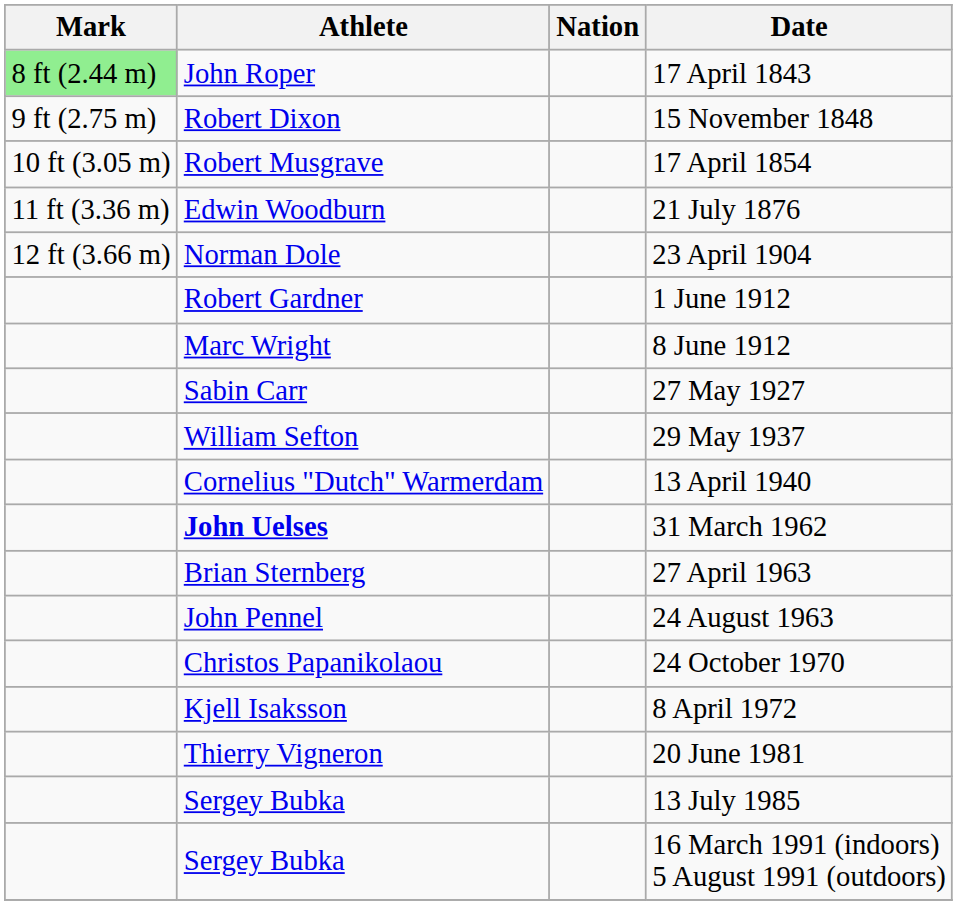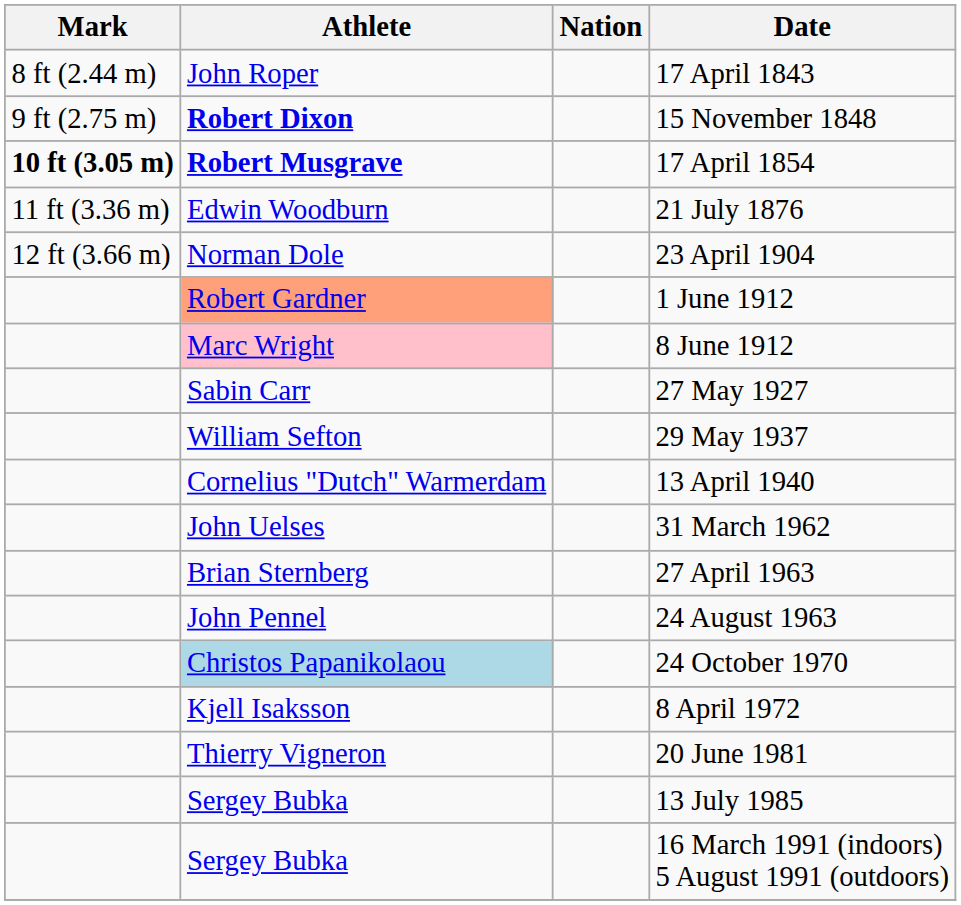17 April 1843 | Mark: lightgreen background -> no background
15 November 1848 | Athlete: normal -> bold
17 April 1854 | Mark: normal -> bold
17 April 1854 | Athlete: normal -> bold
1 June 1912 | Athlete: no background -> lightsalmon background
8 June 1912 | Athlete: no background -> pink background
31 March 1962 | Athlete: bold -> normal
24 October 1970 | Athlete: no background -> lightblue background
